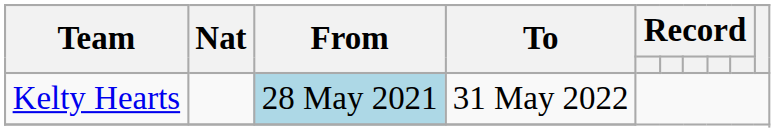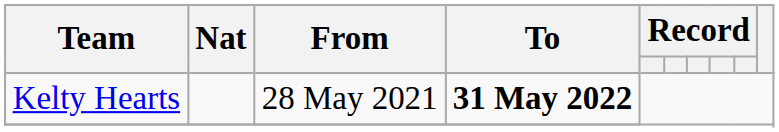Kelty Hearts | From: lightblue background -> no background
Kelty Hearts | To: normal -> bold
